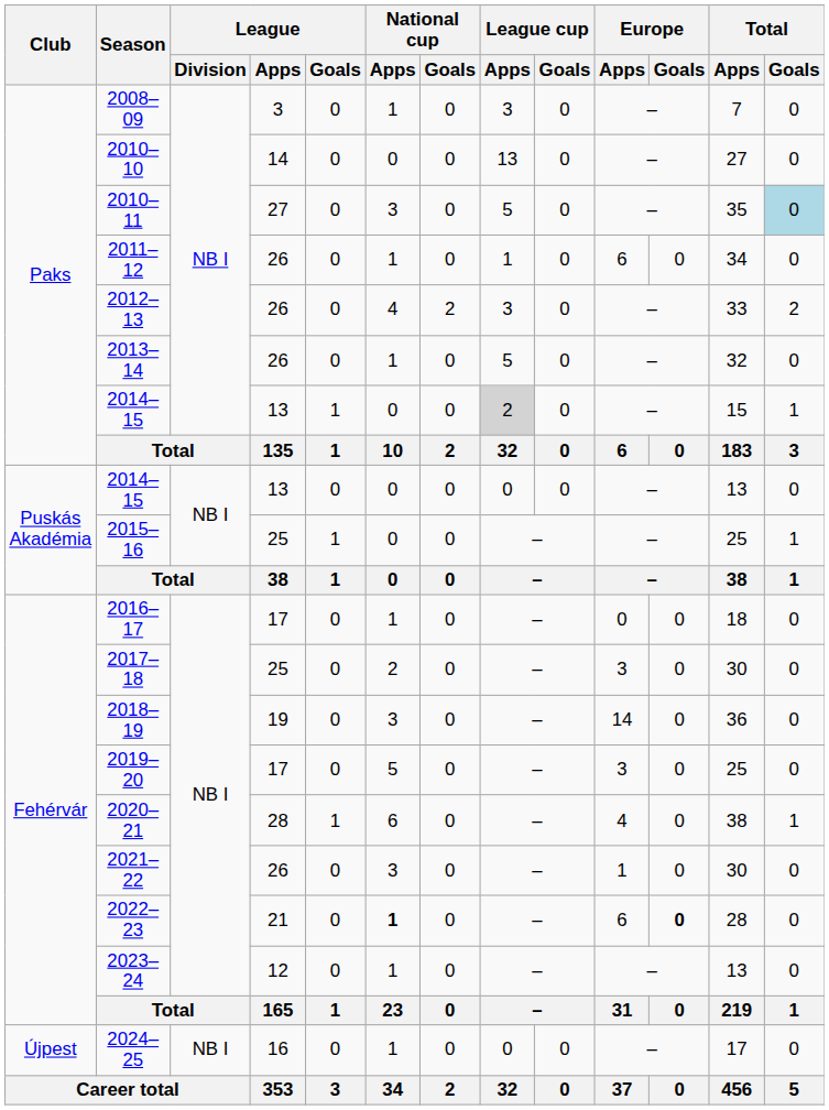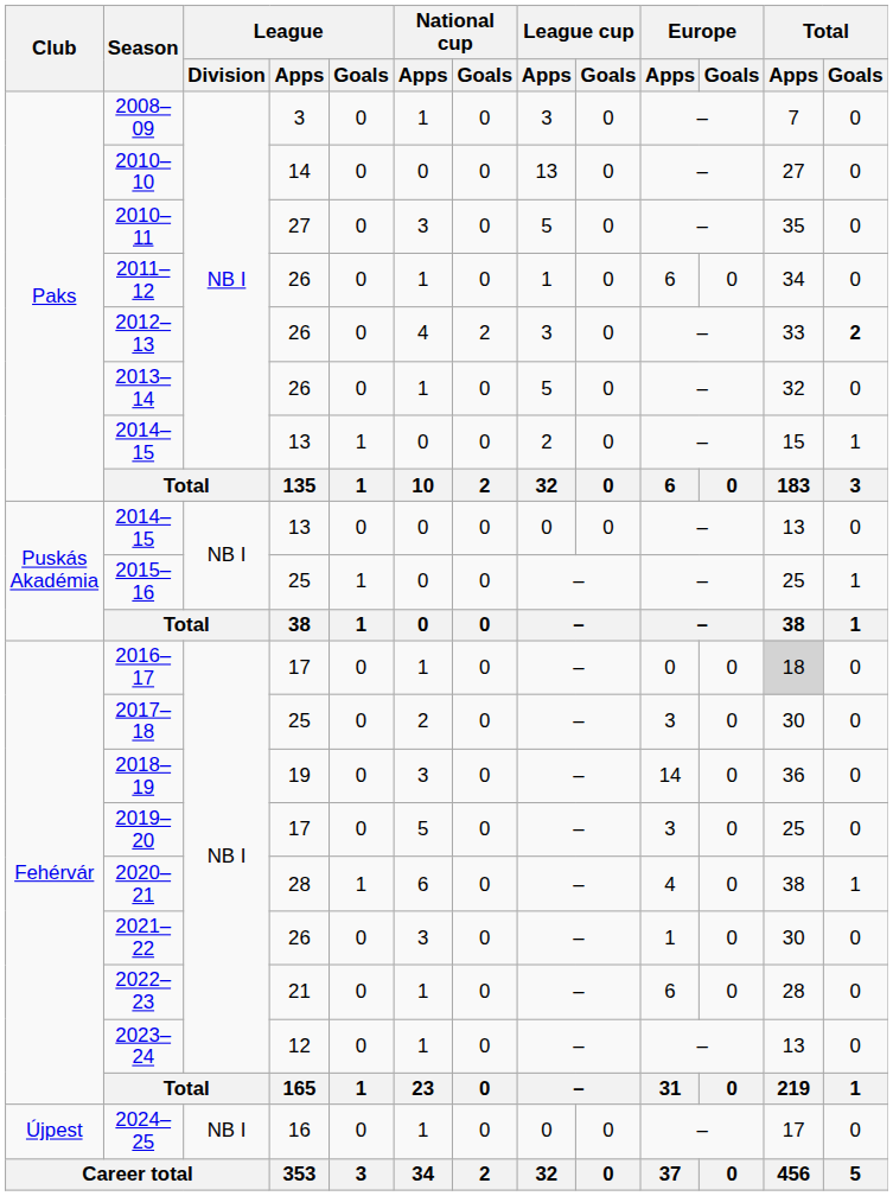2010–11 | Total / Goals: lightblue background -> no background
2012–13 | Total / Goals: normal -> bold
Paks / 2014–15 | League cup / Apps: lightgrey background -> no background
2016–17 | Total / Apps: no background -> lightgrey background
2022–23 | National cup / Apps: bold -> normal
2022–23 | Europe / Goals: bold -> normal
